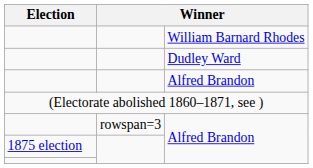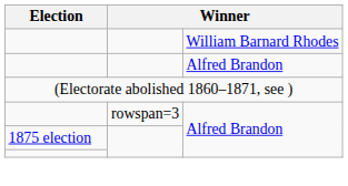- row: Dudley Ward
